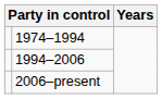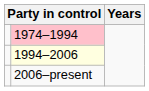1974–1994 | column 2: no background -> pink background
1994–2006 | column 2: no background -> lightyellow background
